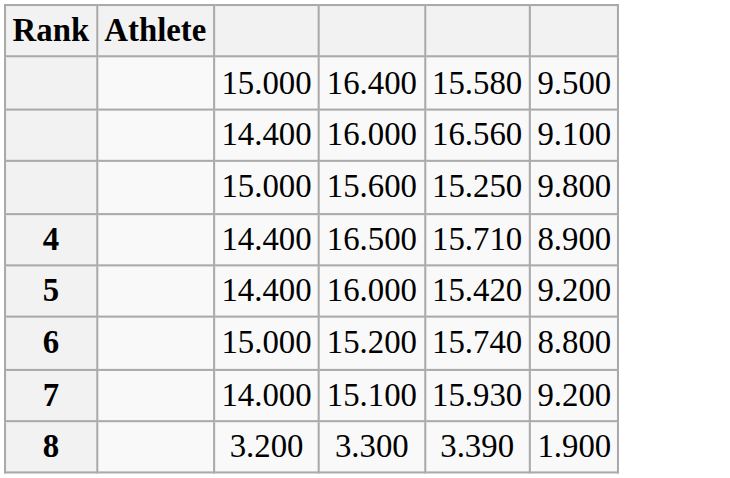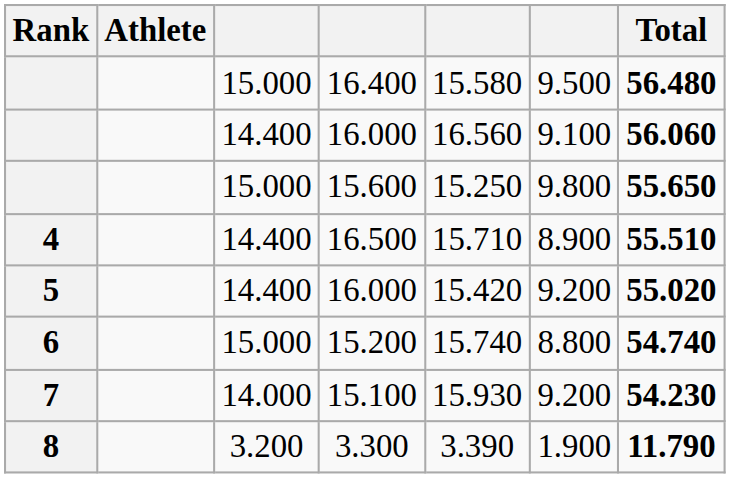+ column: Total | 56.480 | 56.060 | 55.650 | 55.510 | 55.020 | 54.740 | 54.230 | 11.790
